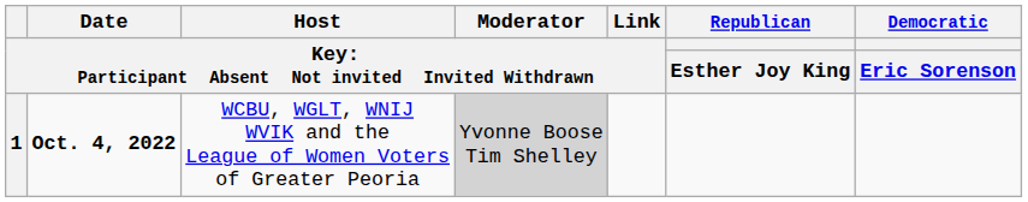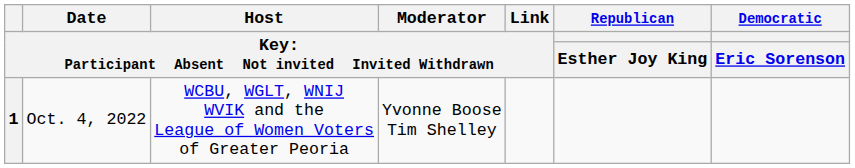1 | column 2: bold -> normal
1 | column 4: lightgrey background -> no background
